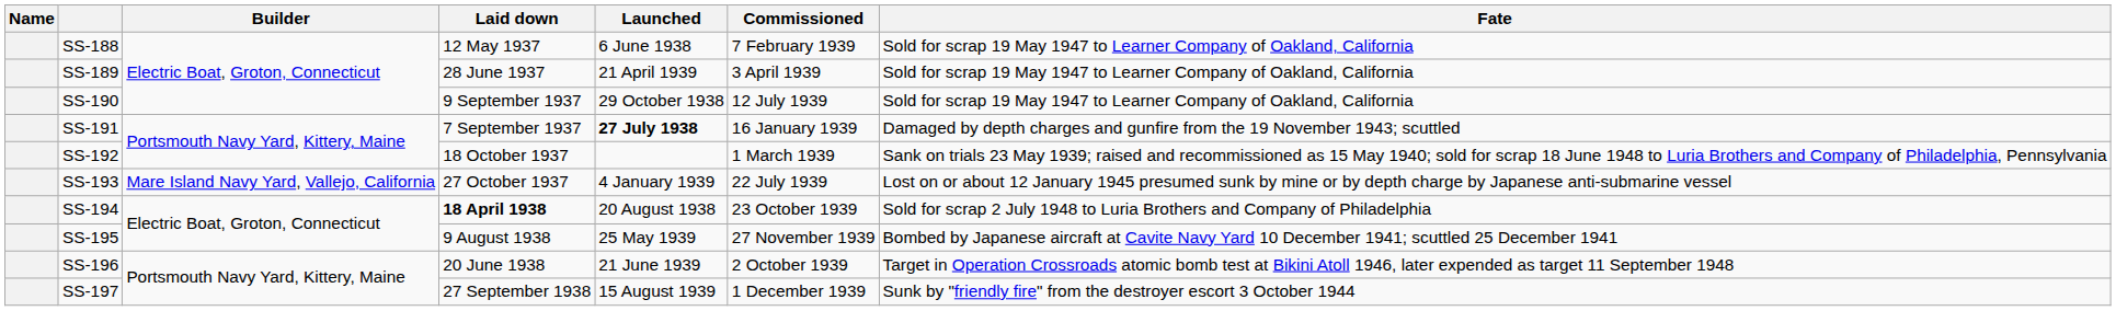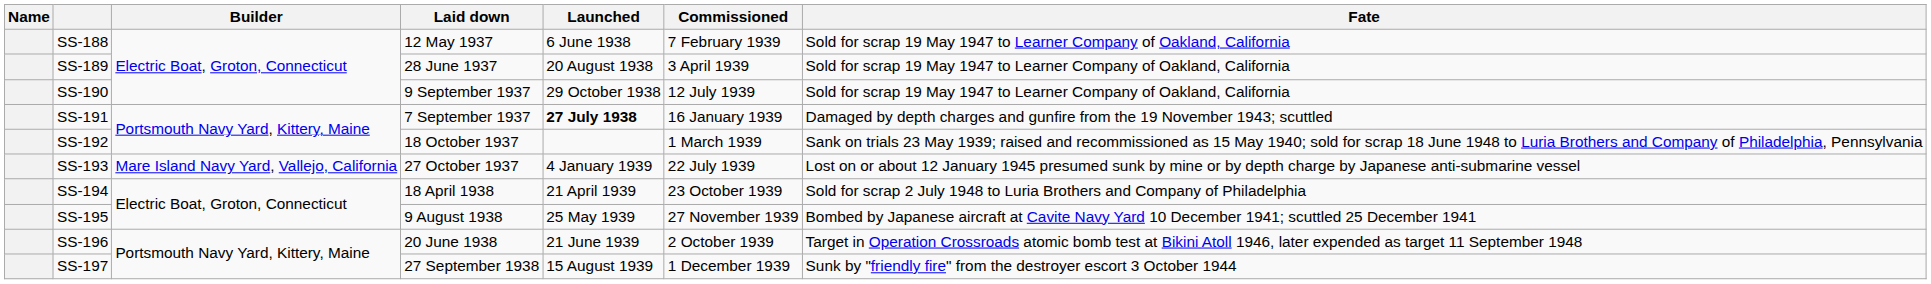SS-189 | Launched: 21 April 1939 -> 20 August 1938
SS-194 | Laid down: bold -> normal
SS-194 | Launched: 20 August 1938 -> 21 April 1939
